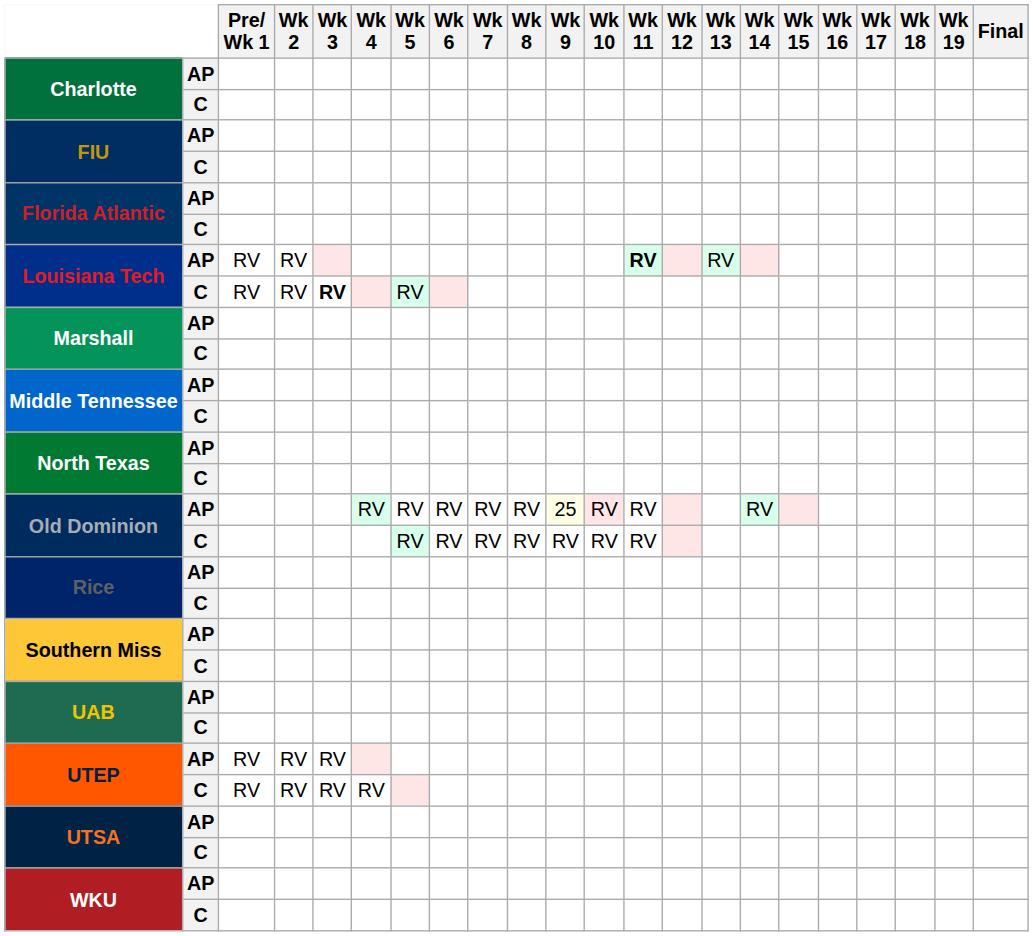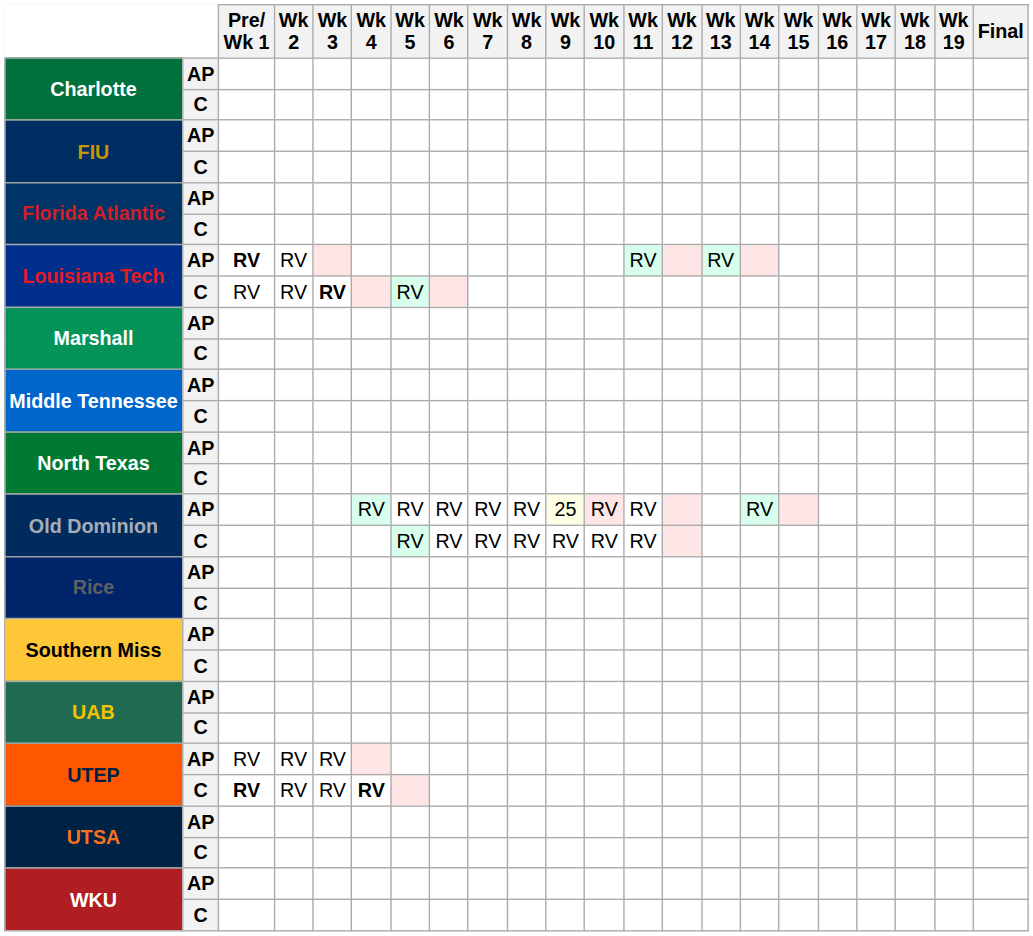Louisiana Tech / AP | Pre/ Wk 1: normal -> bold
Louisiana Tech / AP | Wk 11: bold -> normal
UTEP / C | Pre/ Wk 1: normal -> bold
UTEP / C | Wk 4: normal -> bold
